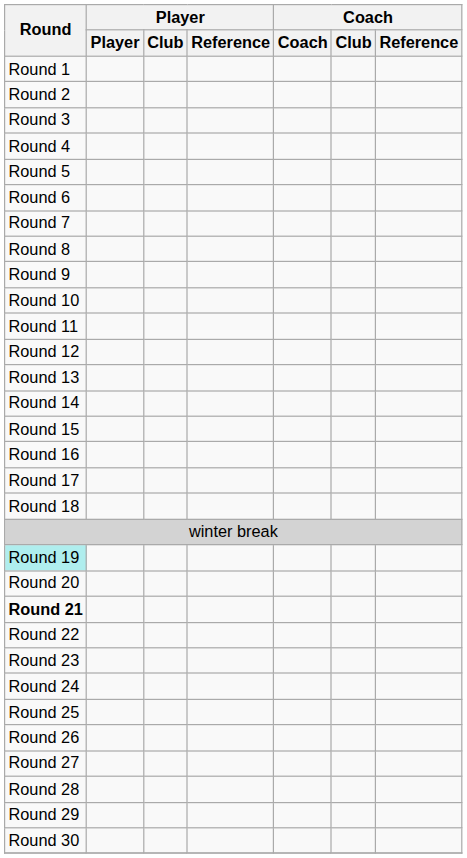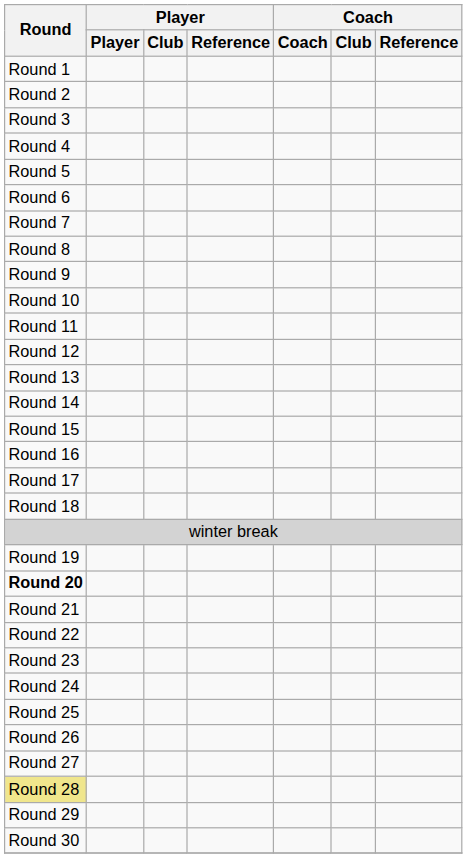Round 19 | Round: paleturquoise background -> no background
Round 20 | Round: normal -> bold
Round 21 | Round: bold -> normal
Round 28 | Round: no background -> khaki background
